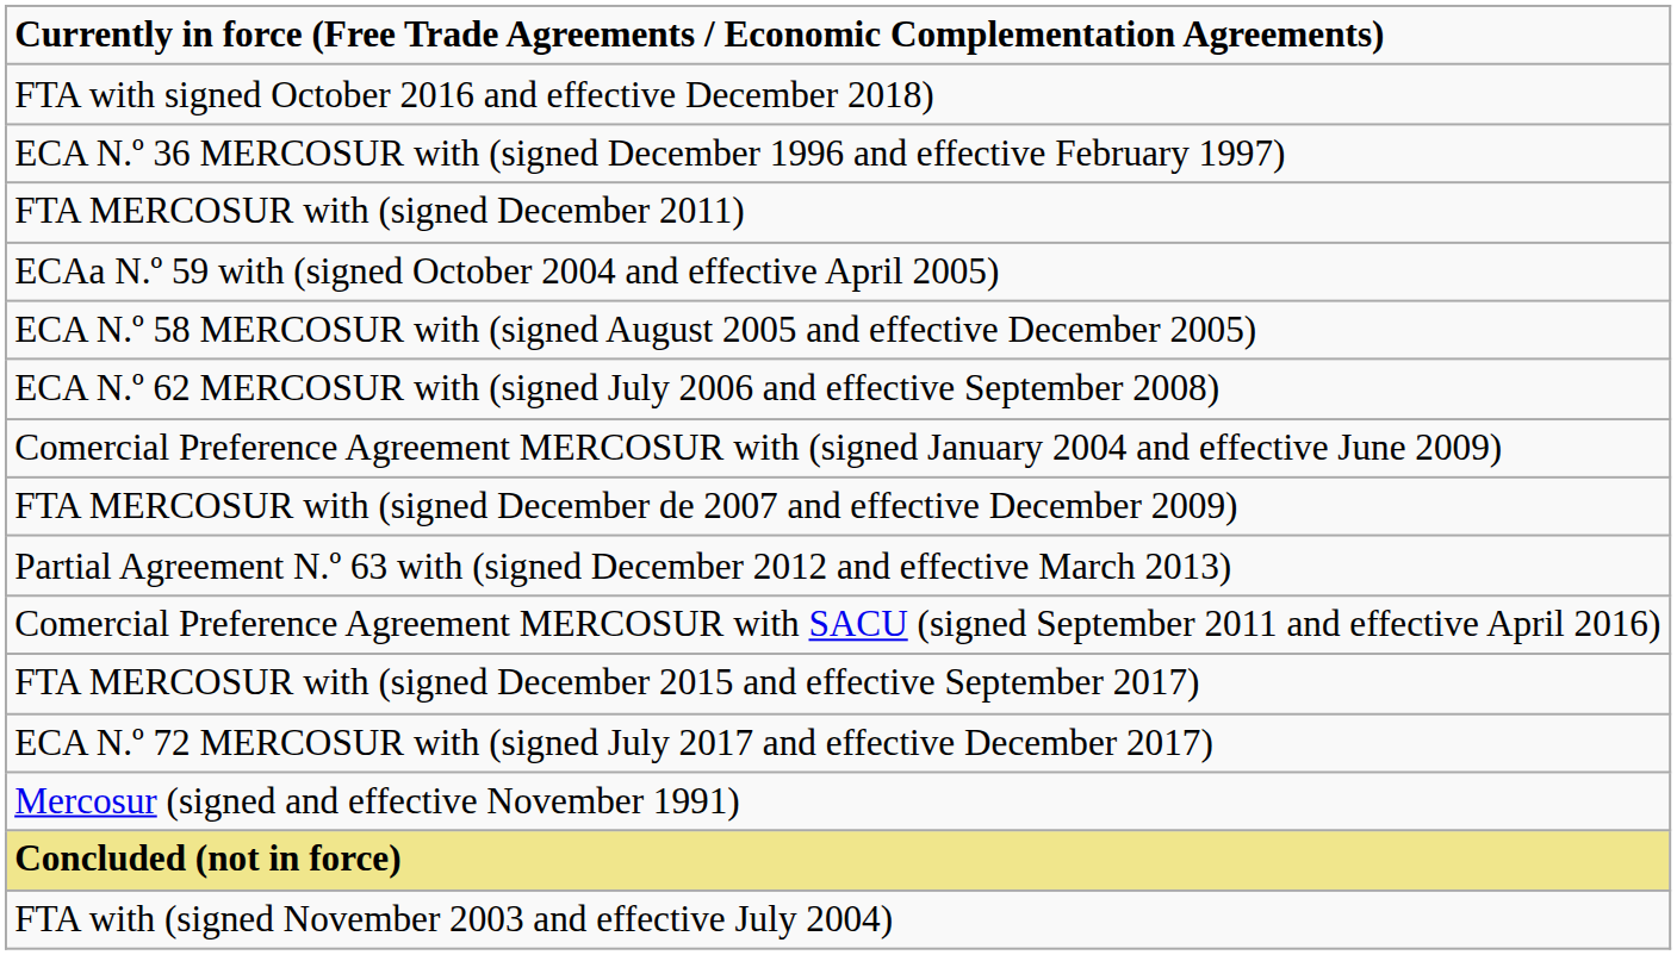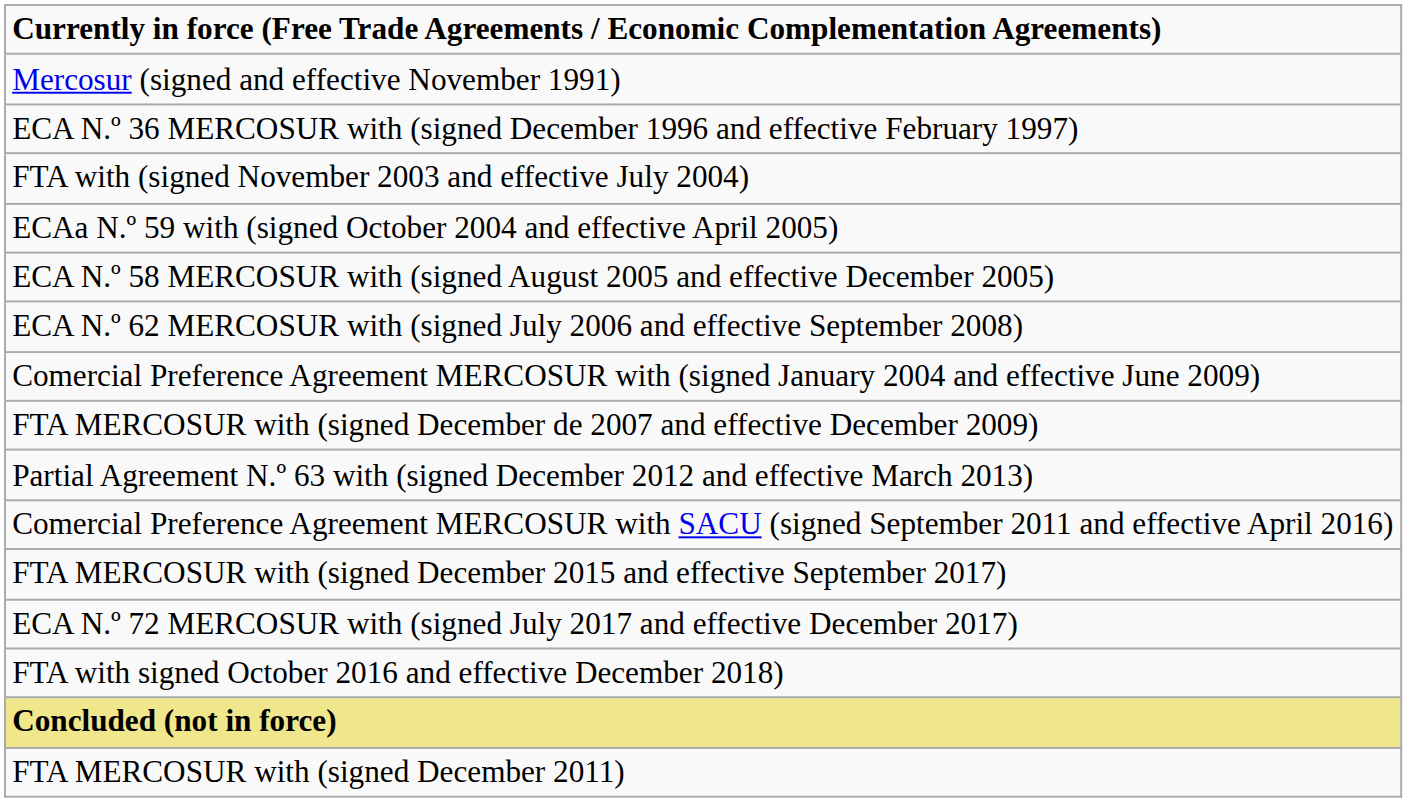row 2 | column 1: FTA with signed October 2016 and effective December 2018) -> Mercosur (signed and effective November 1991)
row 4 | column 1: FTA MERCOSUR with (signed December 2011) -> FTA with (signed November 2003 and effective July 2004)
row 14 | column 1: Mercosur (signed and effective November 1991) -> FTA with signed October 2016 and effective December 2018)
row 16 | column 1: FTA with (signed November 2003 and effective July 2004) -> FTA MERCOSUR with (signed December 2011)
